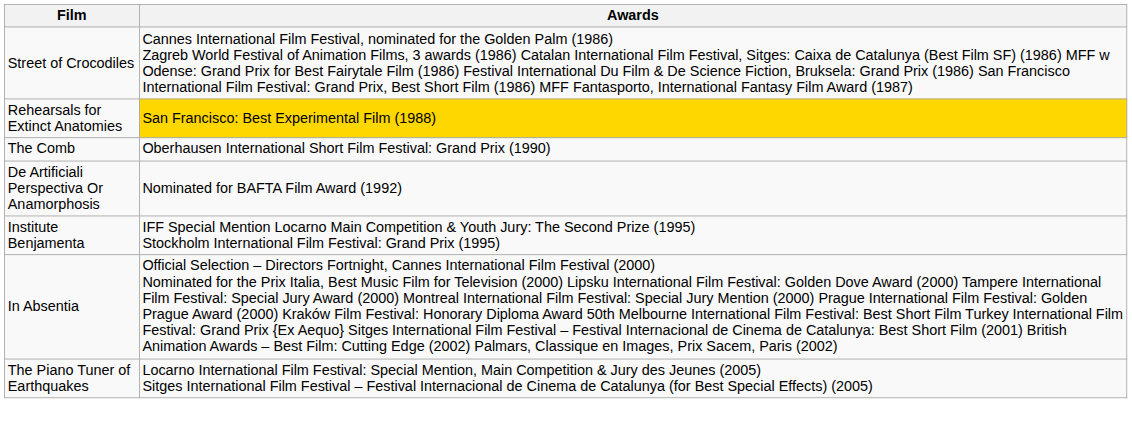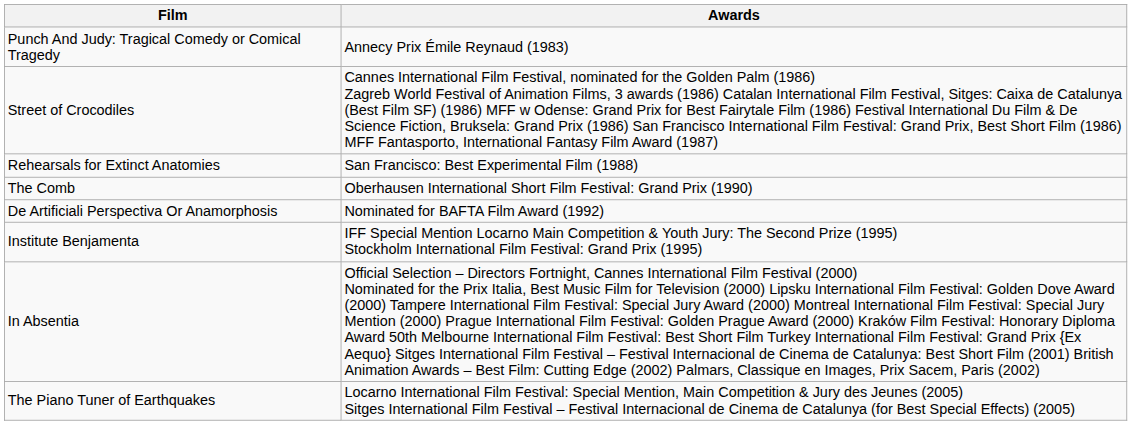+ row: Punch And Judy: Tragical Comedy or Comical Tragedy | Annecy Prix Émile Reynaud (1983)
Rehearsals for Extinct Anatomies | Awards: gold background -> no background
